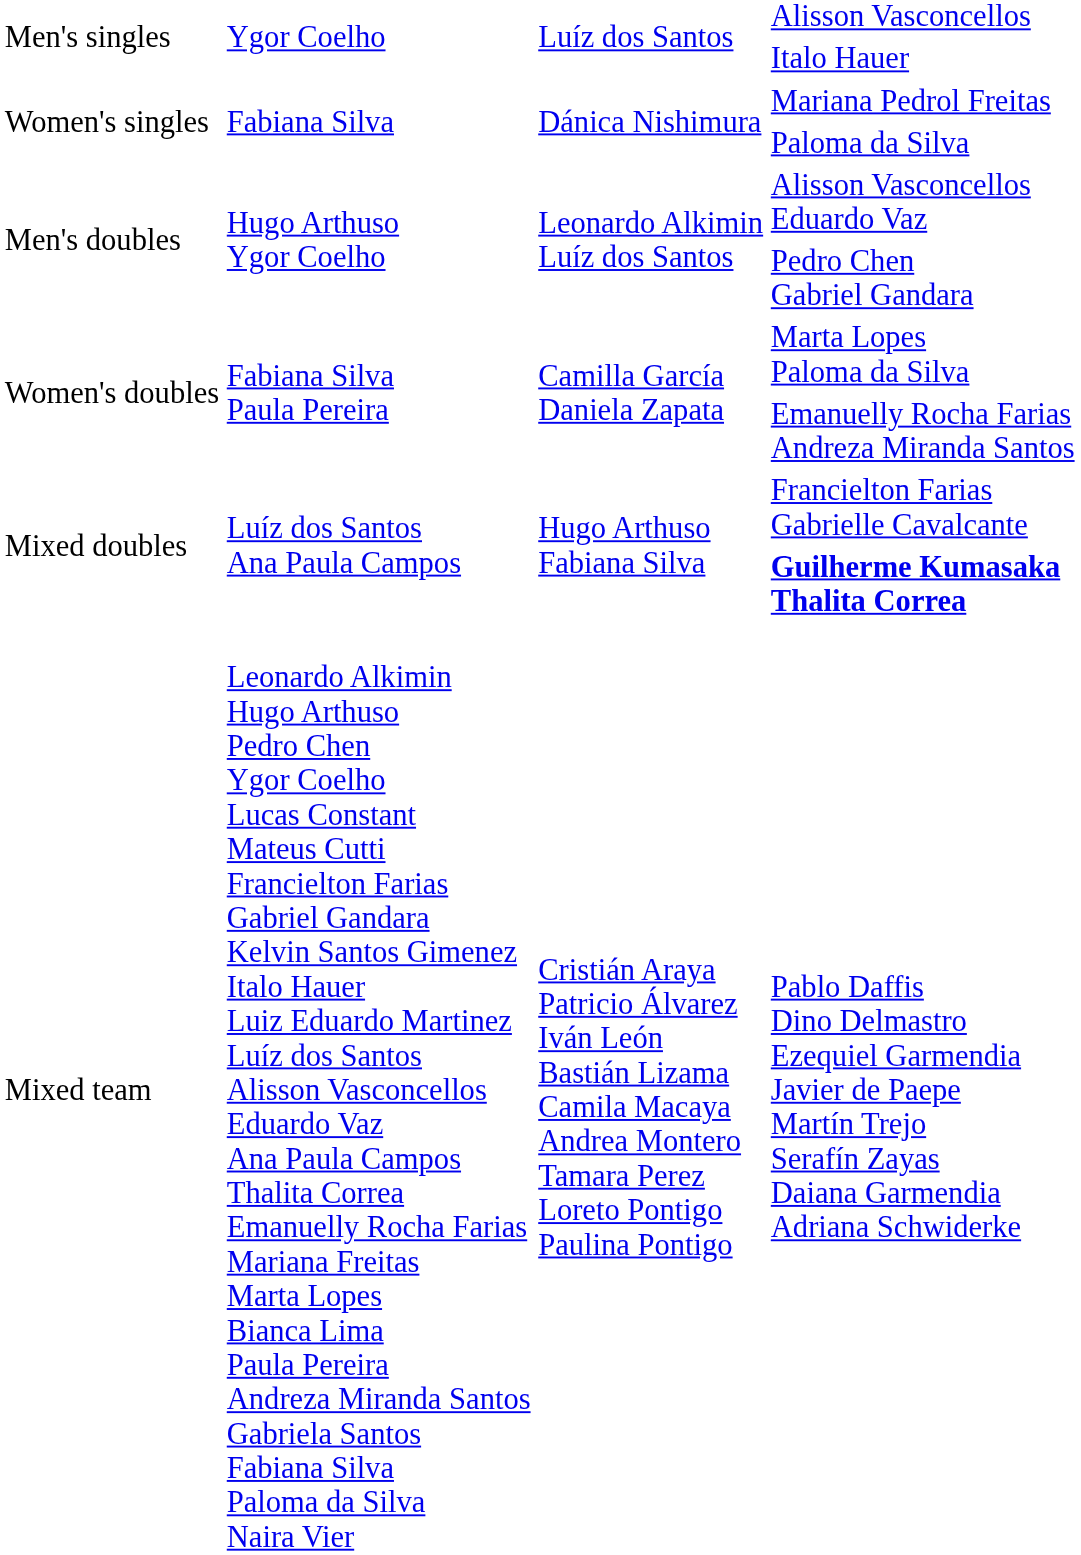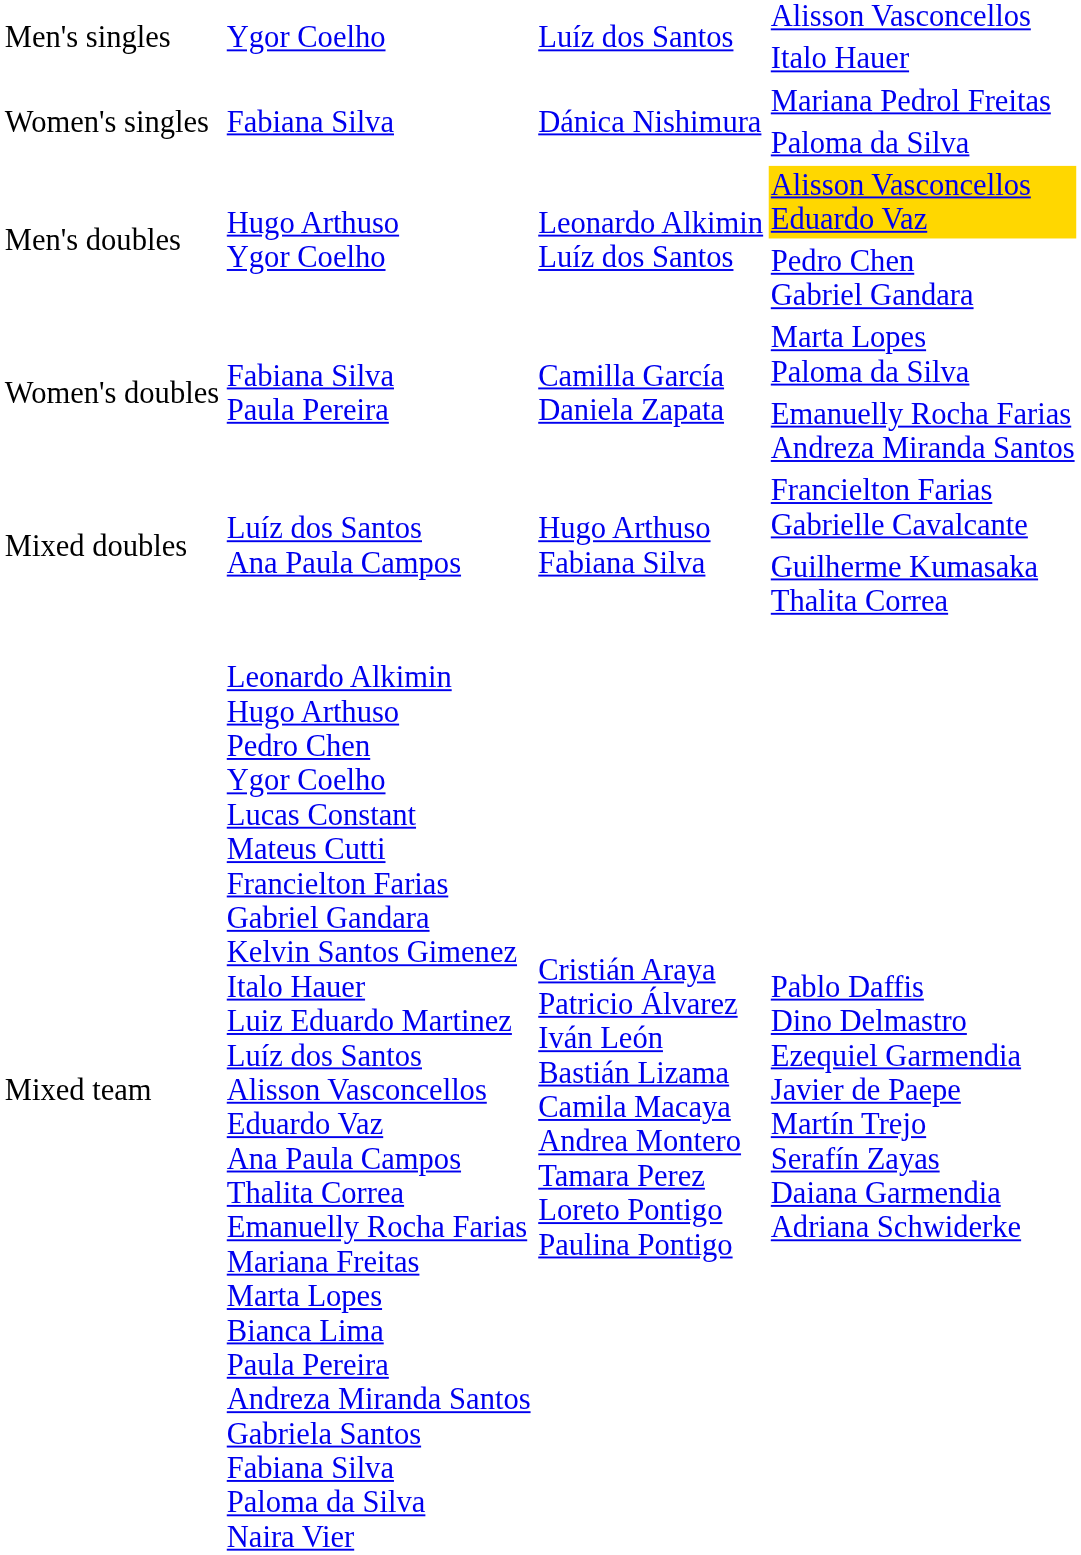Alisson Vasconcellos Eduardo Vaz | column 4: no background -> gold background
Guilherme Kumasaka Thalita Correa | column 4: bold -> normal
